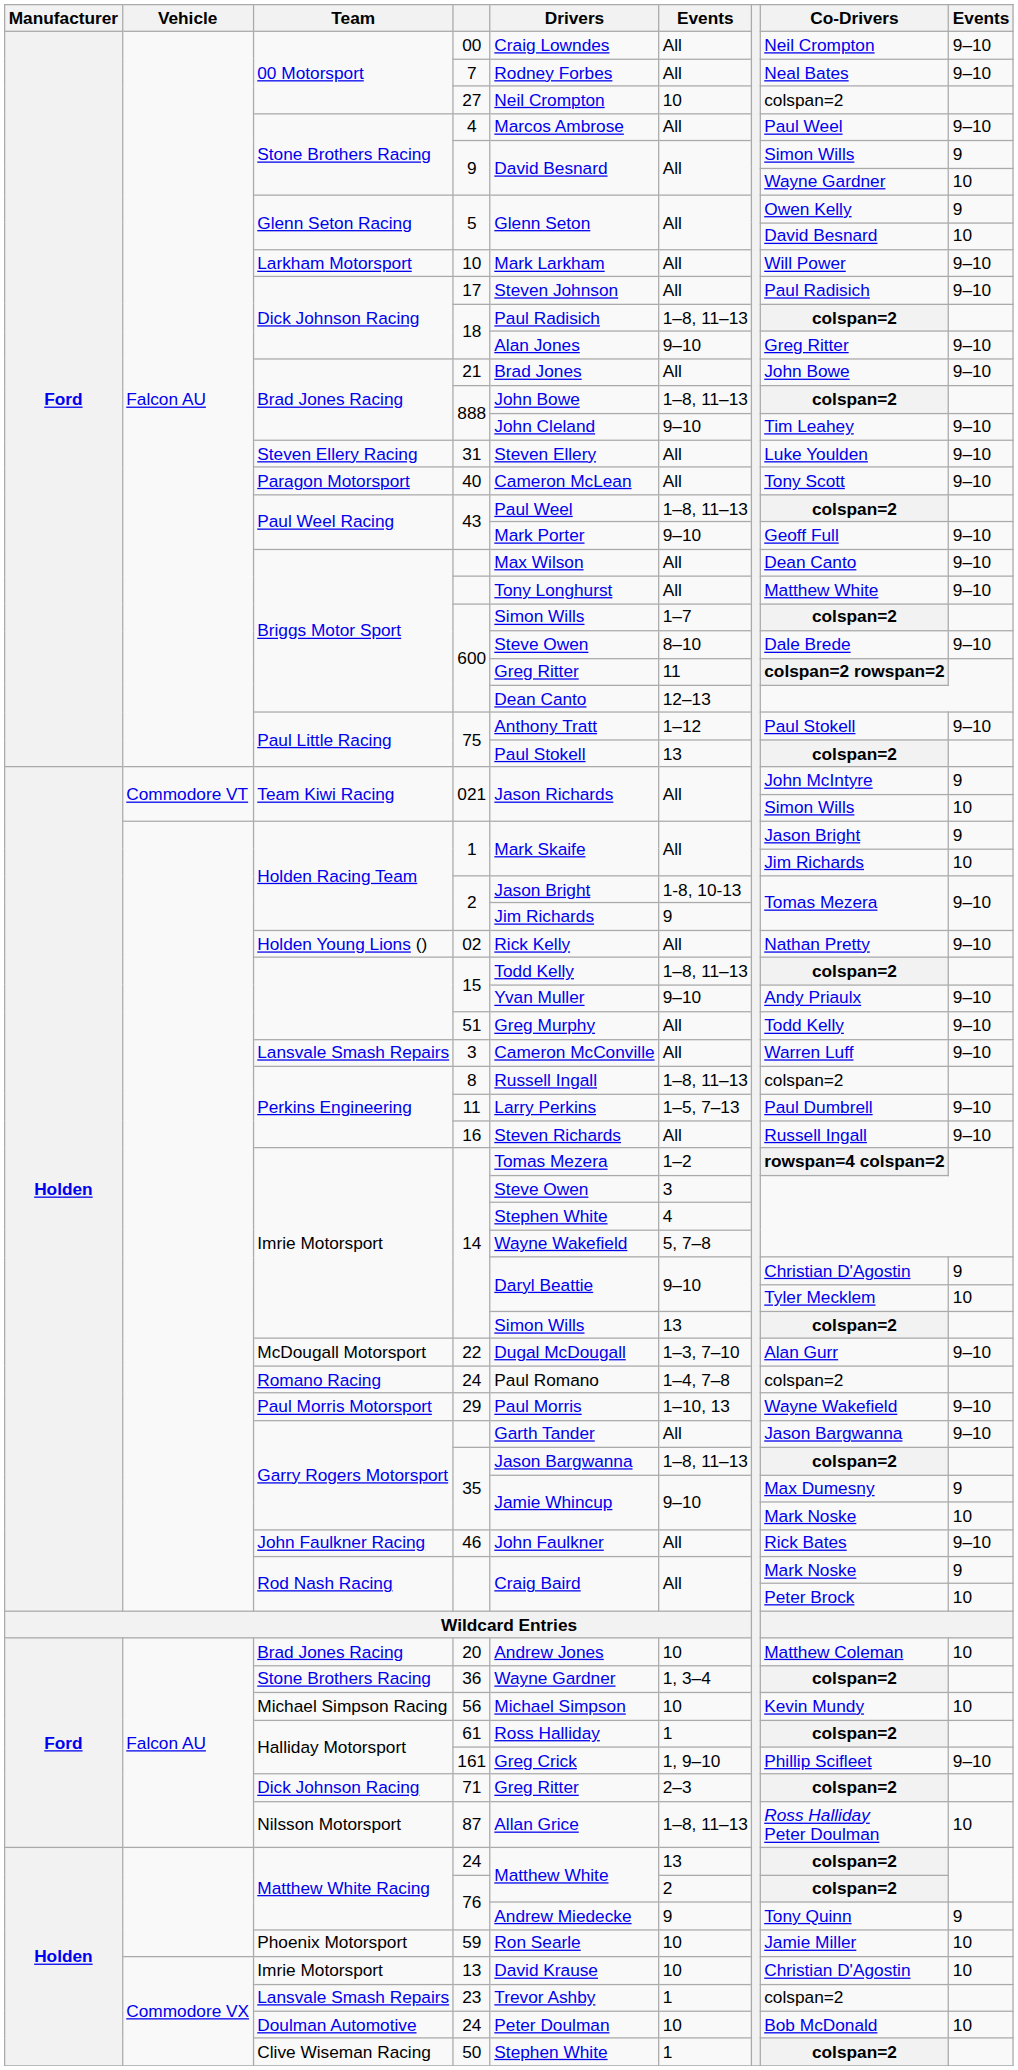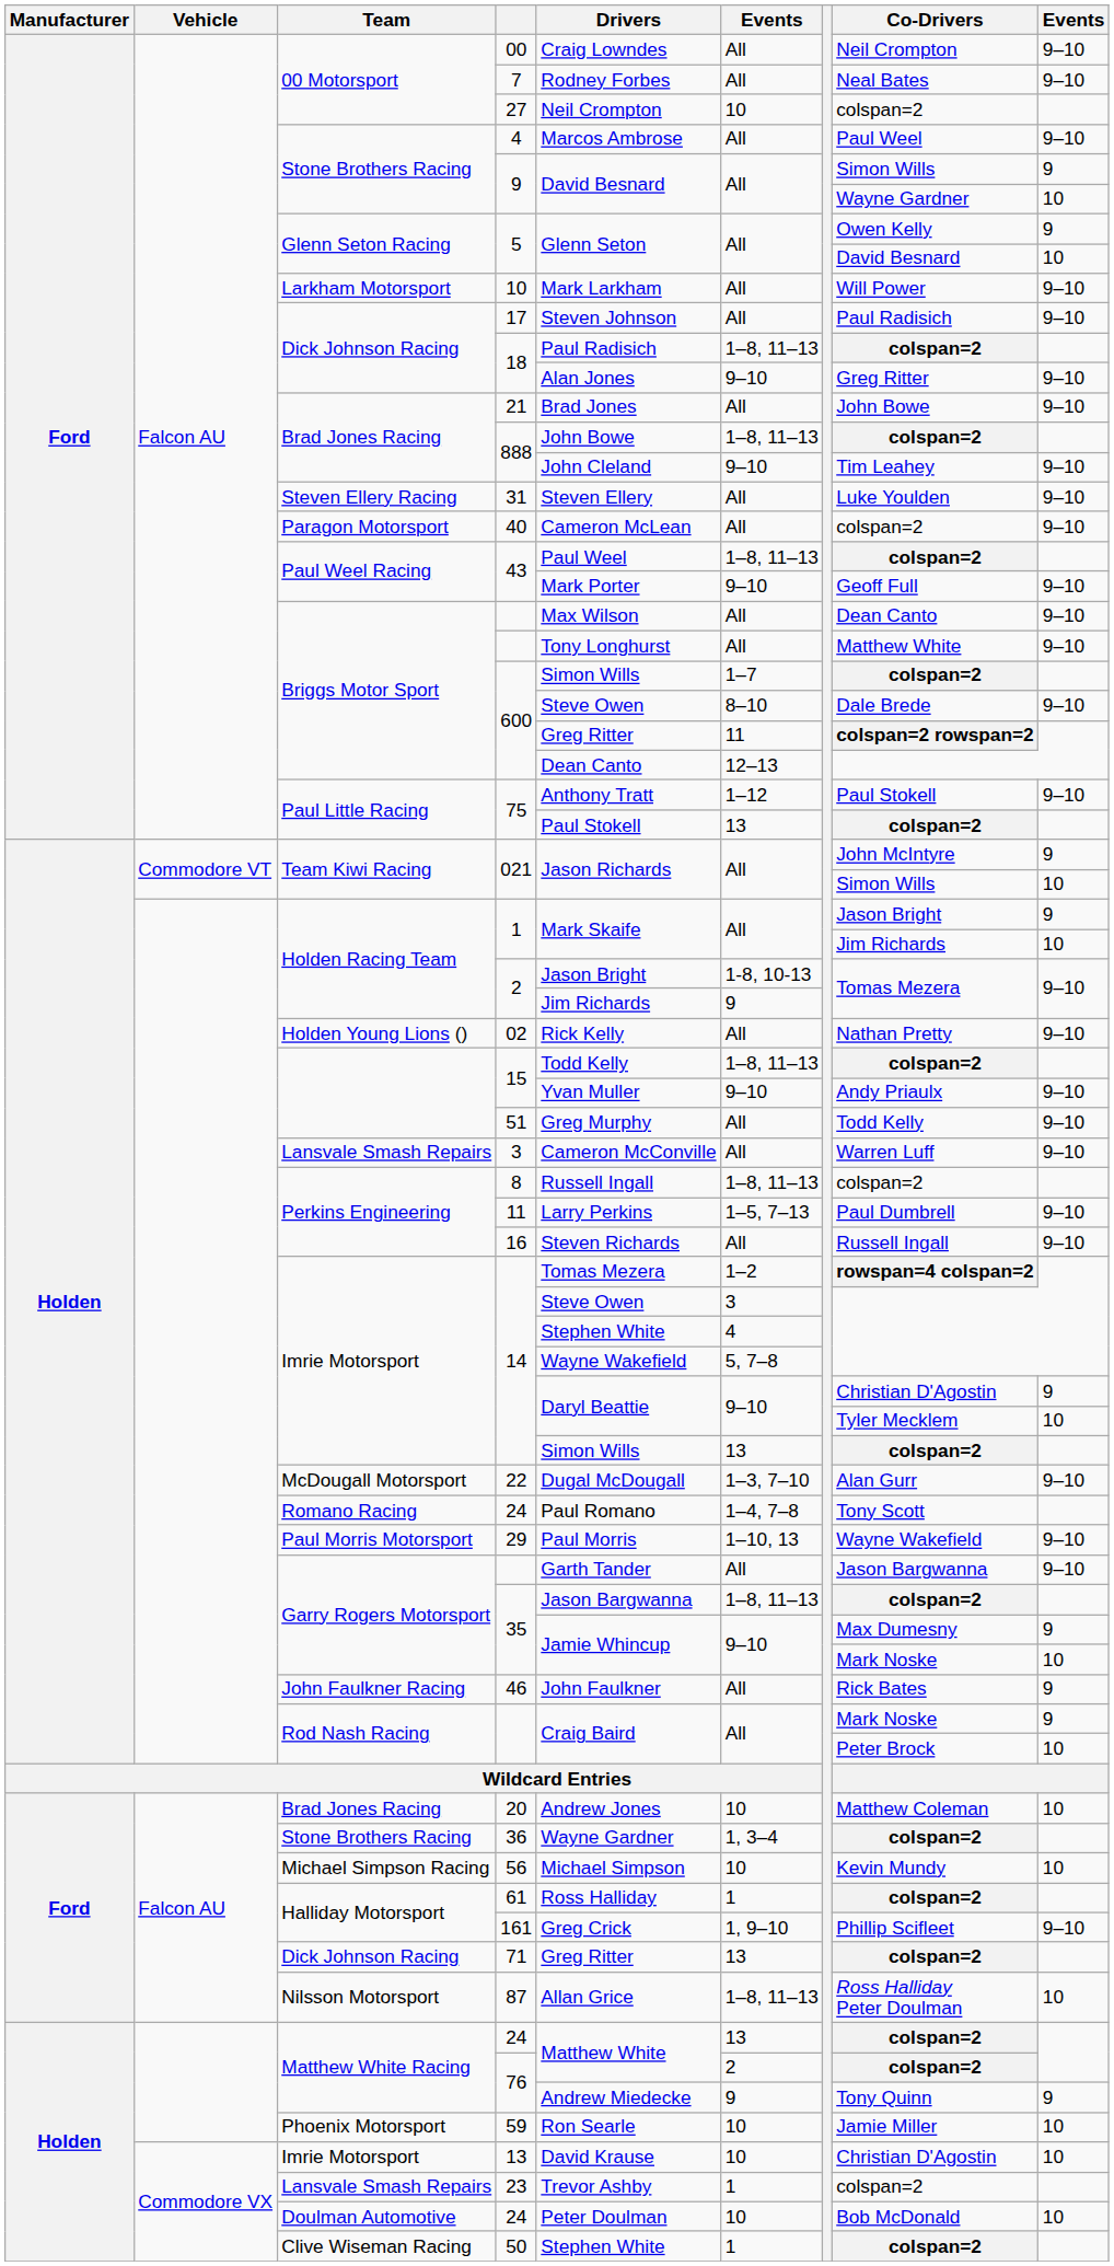40 | Co-Drivers: Tony Scott -> colspan=2
Romano Racing / 24 | Co-Drivers: colspan=2 -> Tony Scott
46 | column 9: 9–10 -> 9
71 | column 6: 2–3 -> 13
